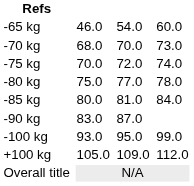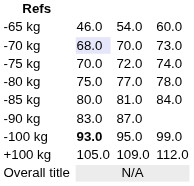-70 kg | column 2: no background -> lavender background
-100 kg | column 2: normal -> bold
